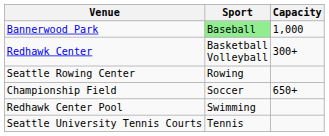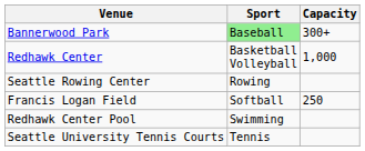Bannerwood Park | Capacity: 1,000 -> 300+
Redhawk Center | Capacity: 300+ -> 1,000
- row: Championship Field | Soccer | 650+
+ row: Francis Logan Field | Softball | 250
